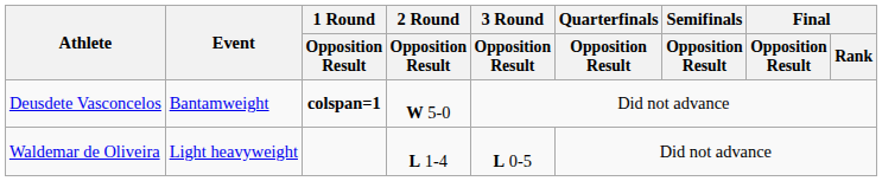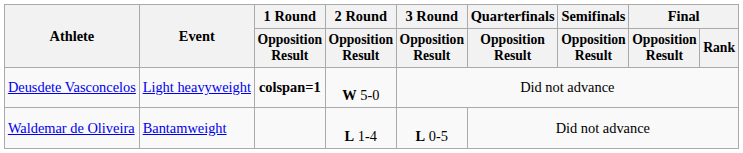Deusdete Vasconcelos | Event: Bantamweight -> Light heavyweight
Waldemar de Oliveira | Event: Light heavyweight -> Bantamweight
